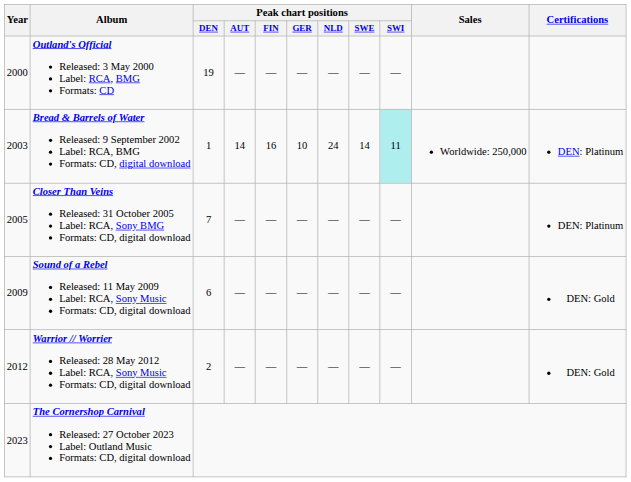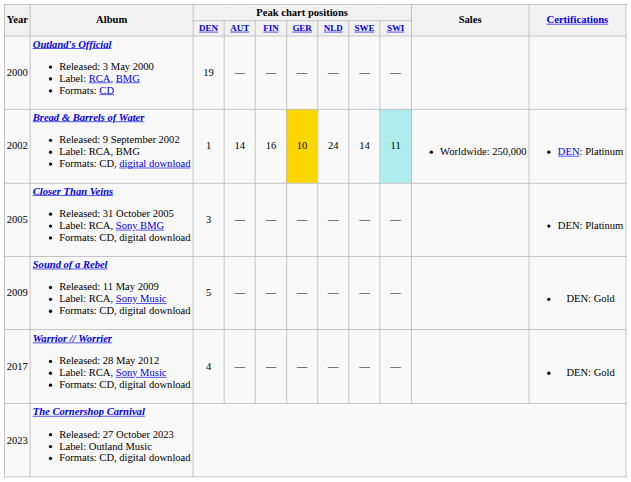row 4 | Year: 2003 -> 2002
row 4 | Peak chart positions / GER: no background -> gold background
row 5 | Peak chart positions / DEN: 7 -> 3
row 6 | Peak chart positions / DEN: 6 -> 5
row 7 | Year: 2012 -> 2017
row 7 | Peak chart positions / DEN: 2 -> 4
